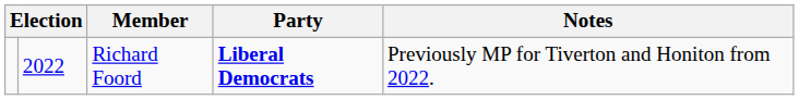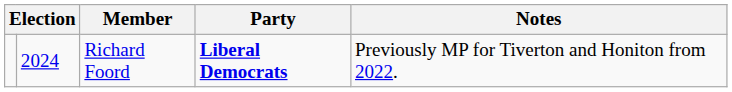Richard Foord | column 2: 2022 -> 2024
